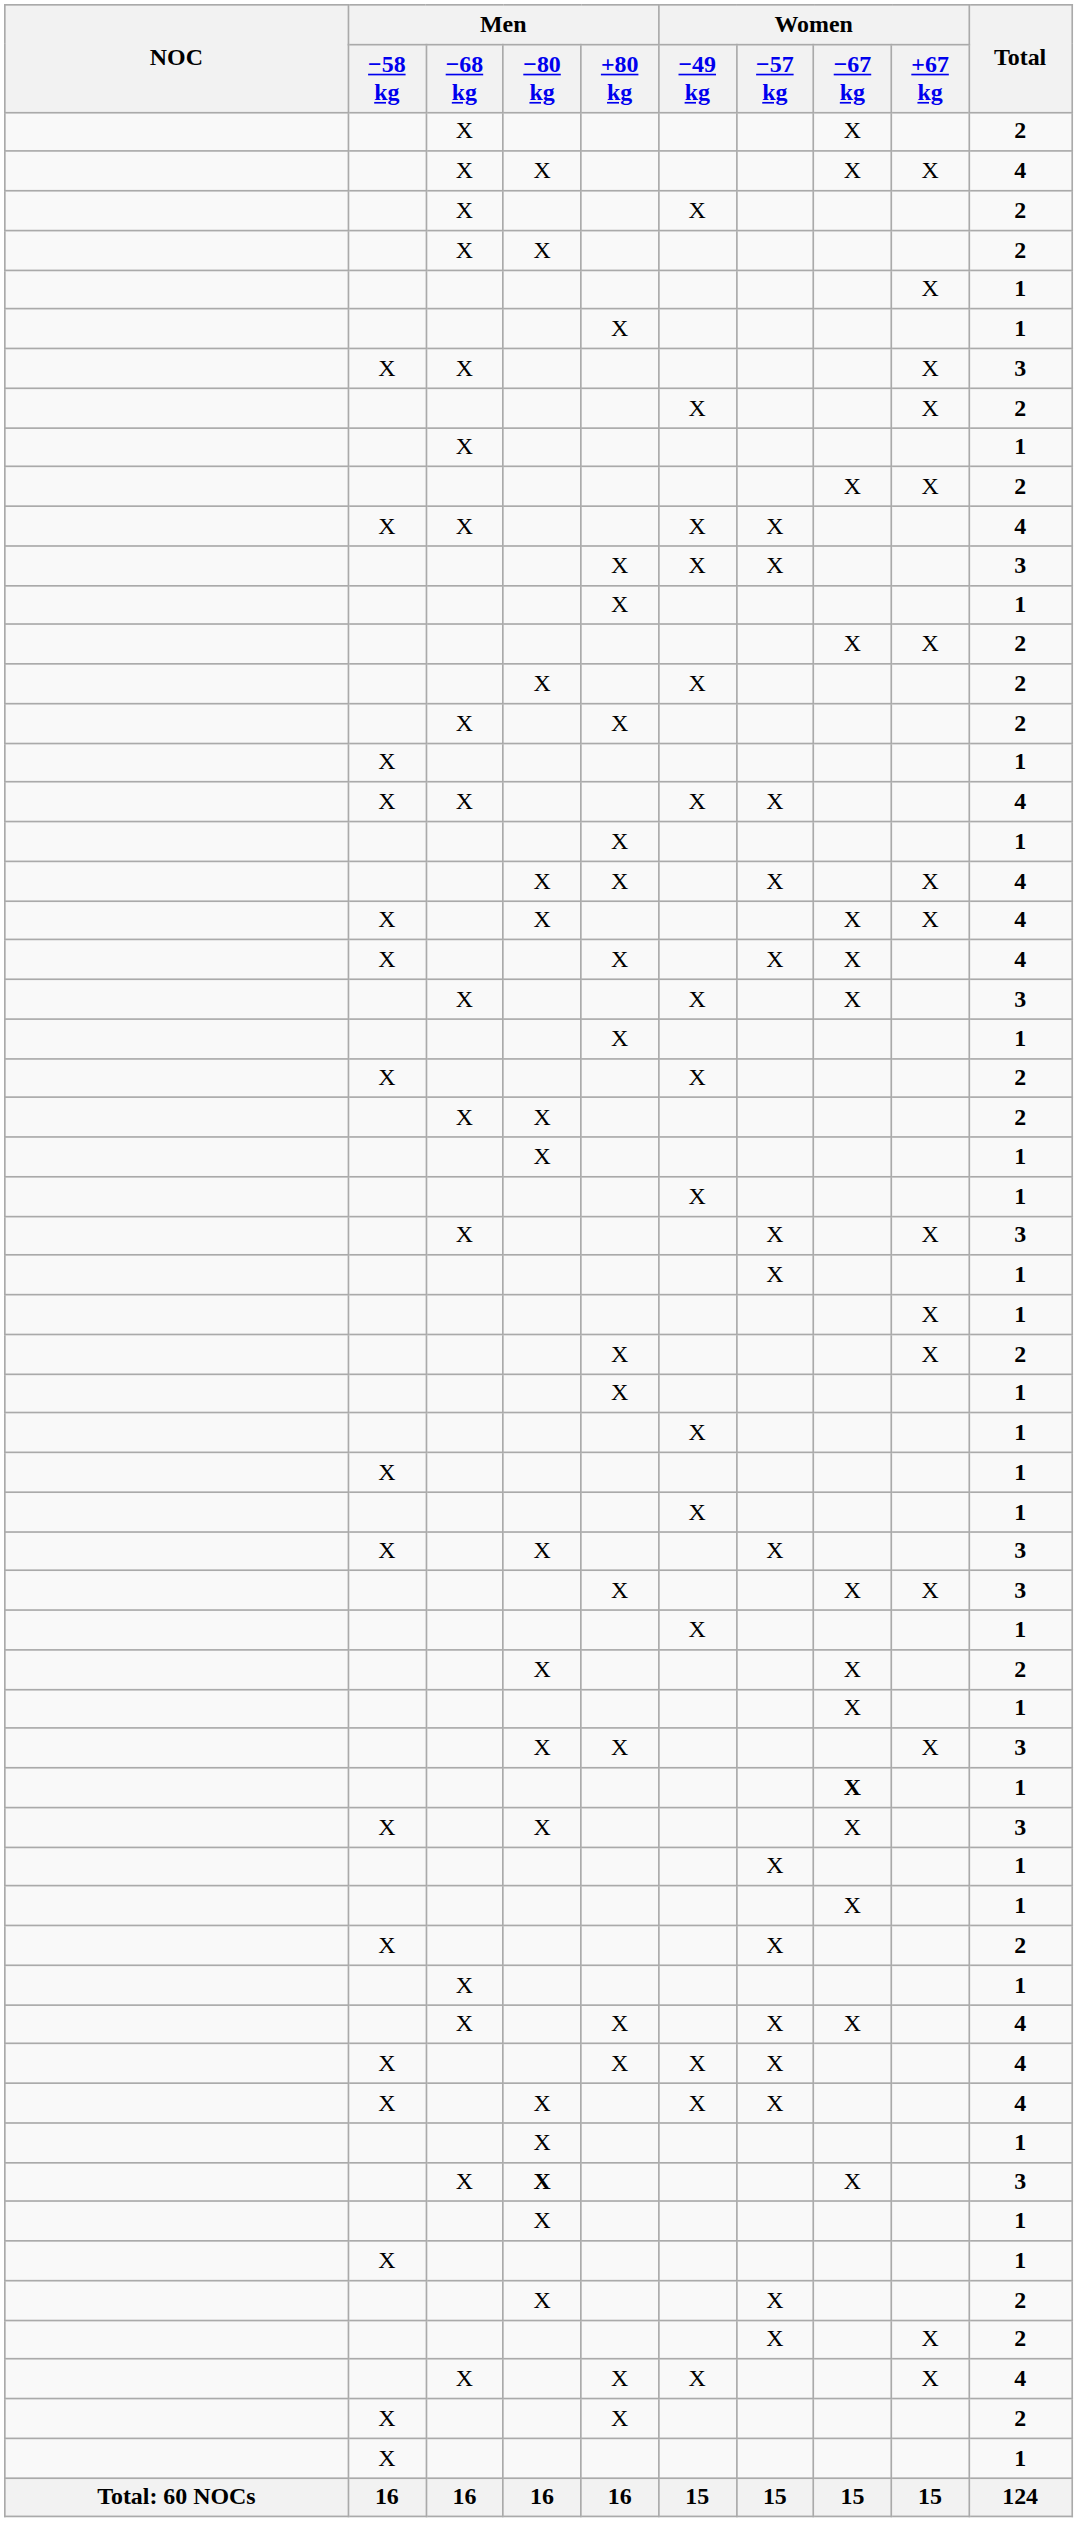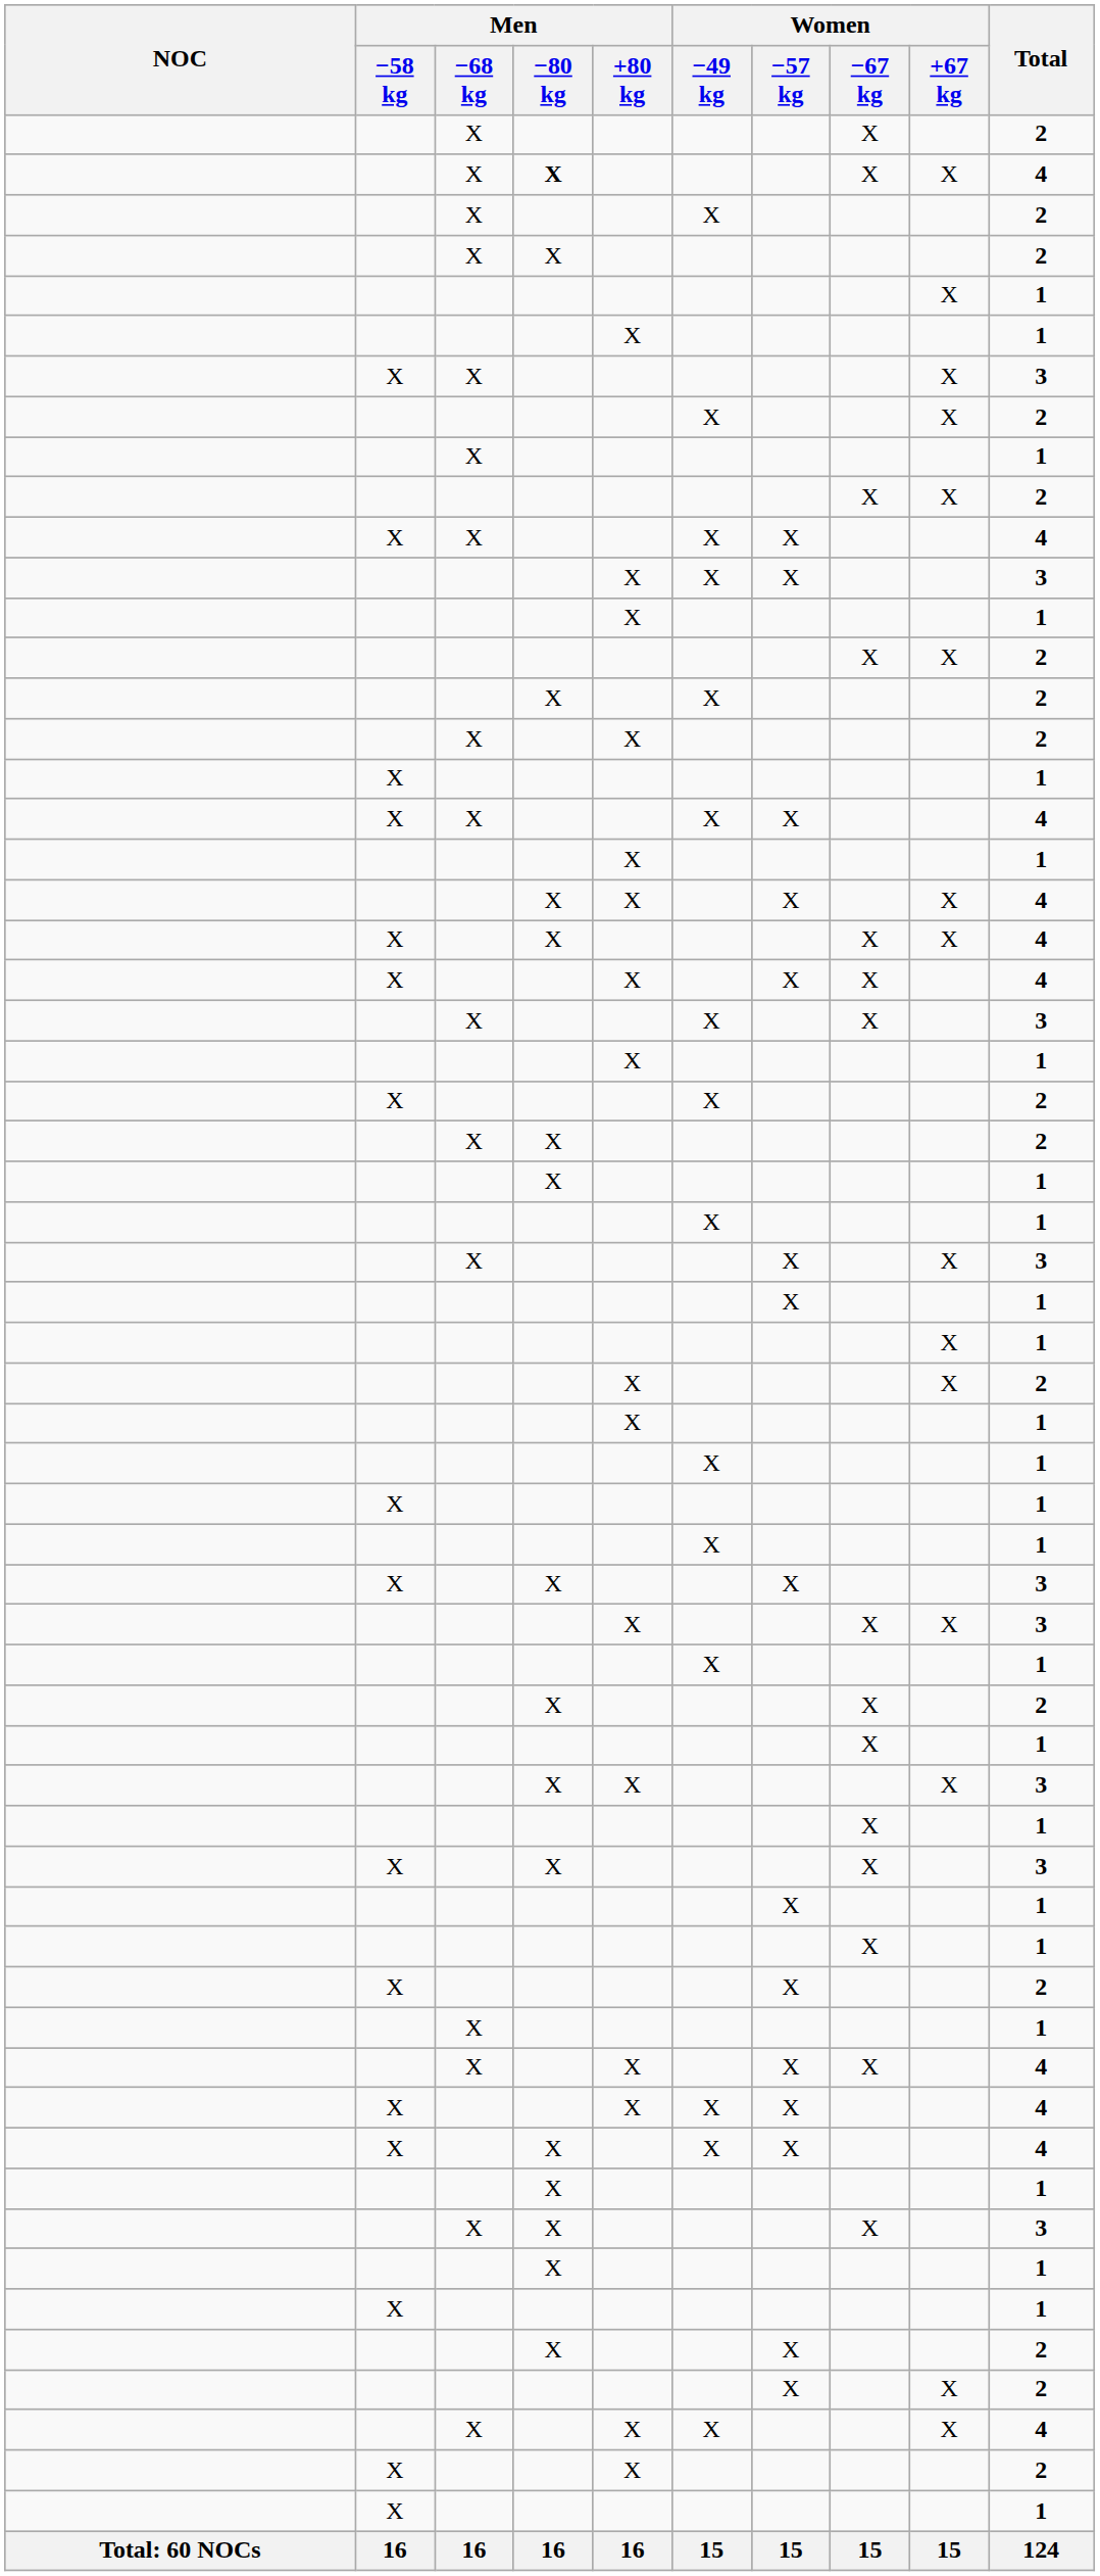row 4 | Men / −80 kg: normal -> bold
row 45 | Women / −67 kg: bold -> normal
row 55 | Men / −80 kg: bold -> normal
